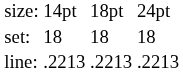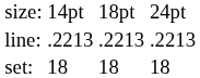rows swapped: set: <-> line:
